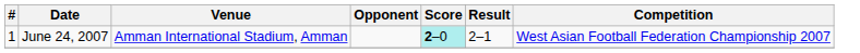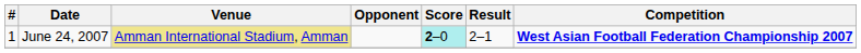June 24, 2007 | Venue: no background -> khaki background
June 24, 2007 | Competition: normal -> bold
